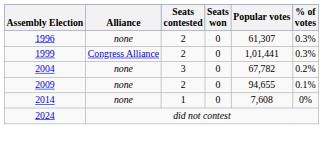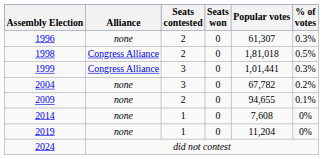+ row: 1998 | Congress Alliance | 2 | 0 | 1,81,018 | 0.5%
1999 | Seats contested: 2 -> 3
+ row: 2019 | none | 1 | 0 | 11,204 | 0%
